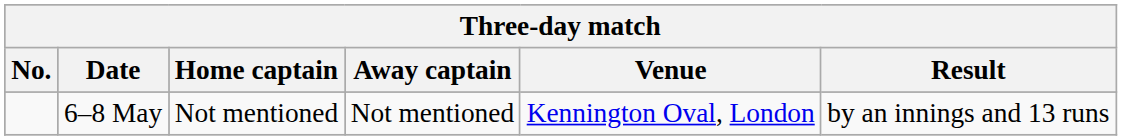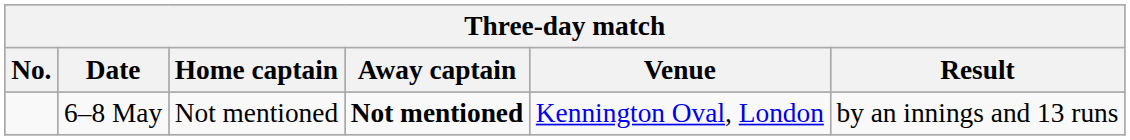6–8 May | Away captain: normal -> bold
